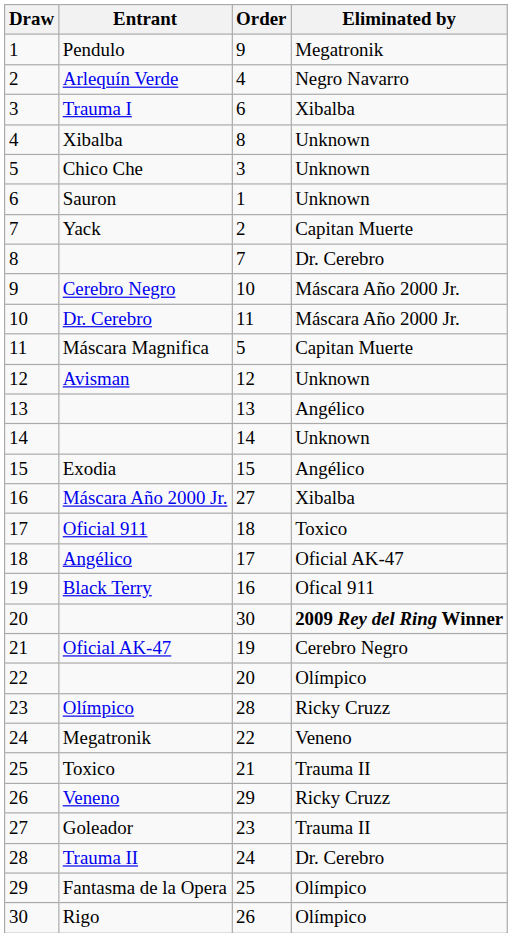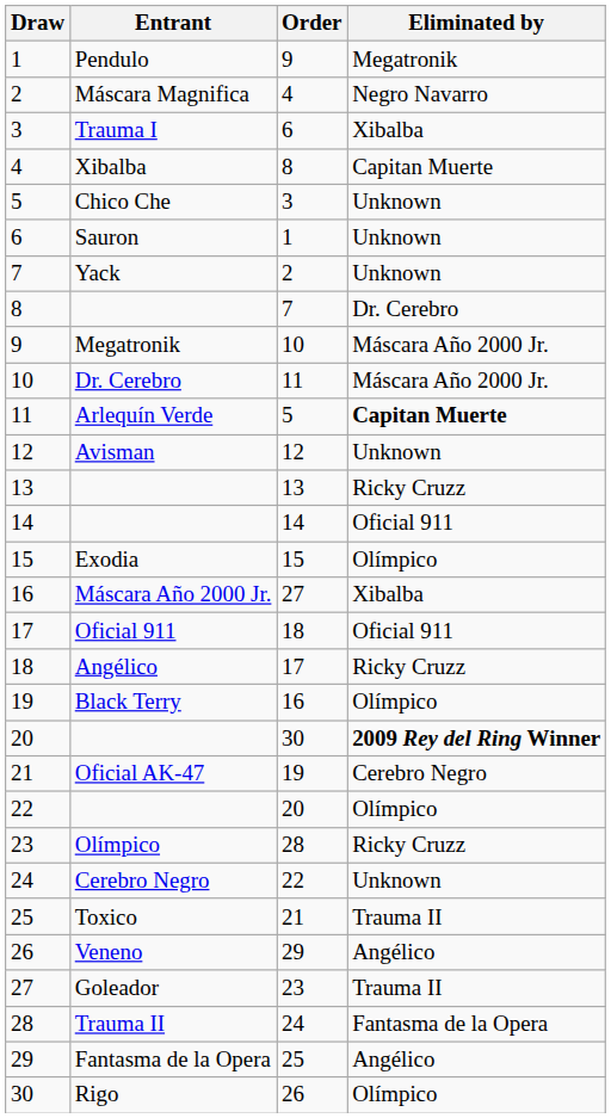row 3 | Entrant: Arlequín Verde -> Máscara Magnifica
row 5 | Eliminated by: Unknown -> Capitan Muerte
row 8 | Eliminated by: Capitan Muerte -> Unknown
row 10 | Entrant: Cerebro Negro -> Megatronik
row 12 | Entrant: Máscara Magnifica -> Arlequín Verde
row 12 | Eliminated by: normal -> bold
row 14 | Eliminated by: Angélico -> Ricky Cruzz
row 15 | Eliminated by: Unknown -> Oficial 911
row 16 | Eliminated by: Angélico -> Olímpico
row 18 | Eliminated by: Toxico -> Oficial 911
row 19 | Eliminated by: Oficial AK-47 -> Ricky Cruzz
row 20 | Eliminated by: Ofical 911 -> Olímpico
row 25 | Entrant: Megatronik -> Cerebro Negro
row 25 | Eliminated by: Veneno -> Unknown
row 27 | Eliminated by: Ricky Cruzz -> Angélico
row 29 | Eliminated by: Dr. Cerebro -> Fantasma de la Opera
row 30 | Eliminated by: Olímpico -> Angélico
